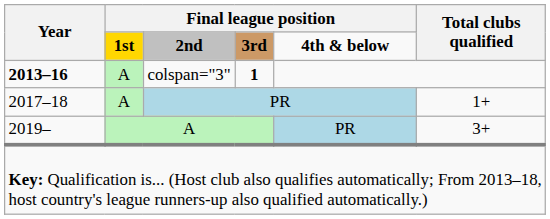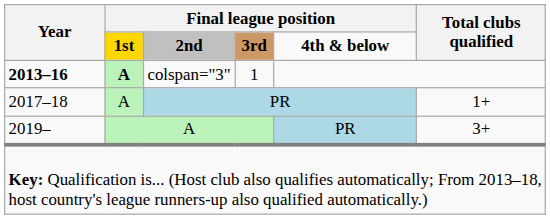colspan="3" | column 2: normal -> bold
colspan="3" | column 4: bold -> normal
